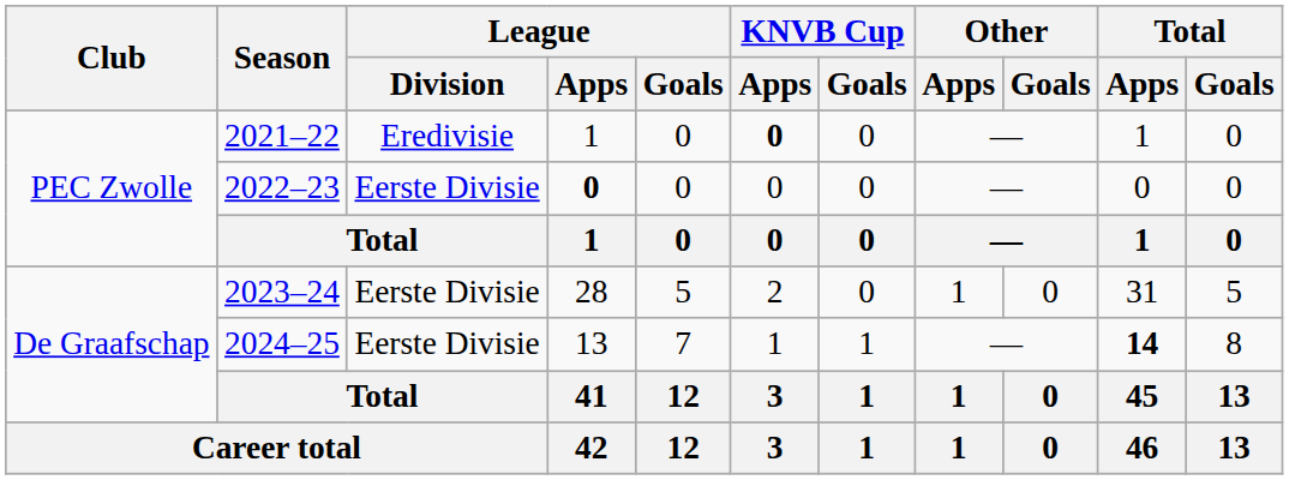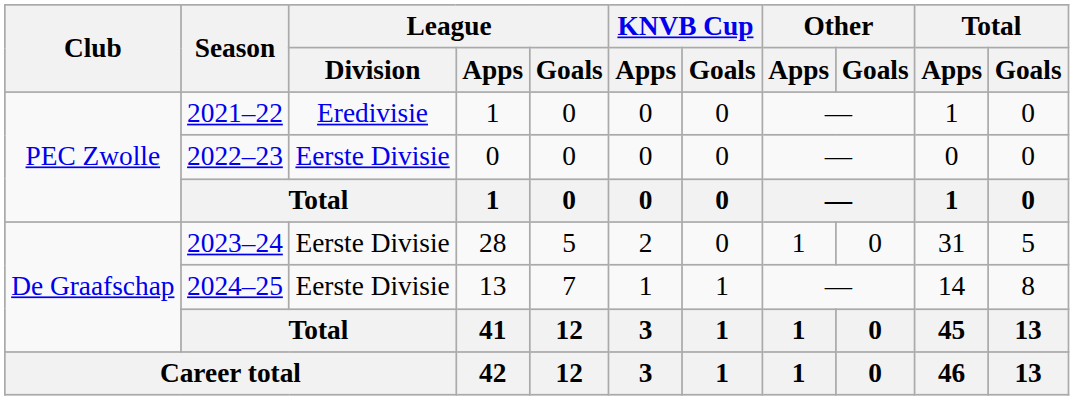2021–22 | KNVB Cup / Apps: bold -> normal
2022–23 | League / Apps: bold -> normal
2024–25 | Total / Apps: bold -> normal
